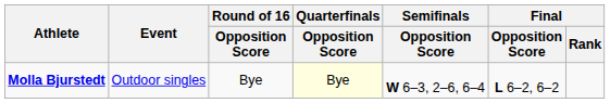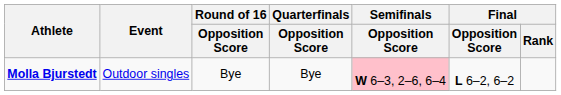Molla Bjurstedt | Quarterfinals / Opposition Score: lightyellow background -> no background
Molla Bjurstedt | Semifinals / Opposition Score: no background -> pink background
